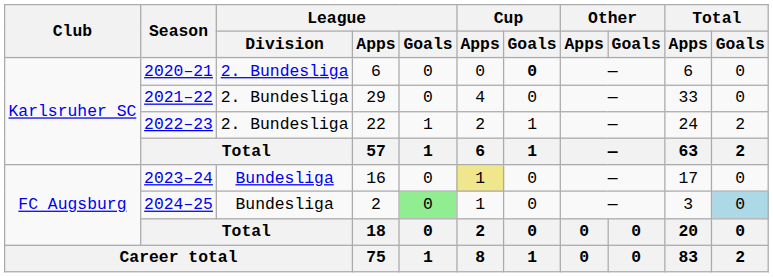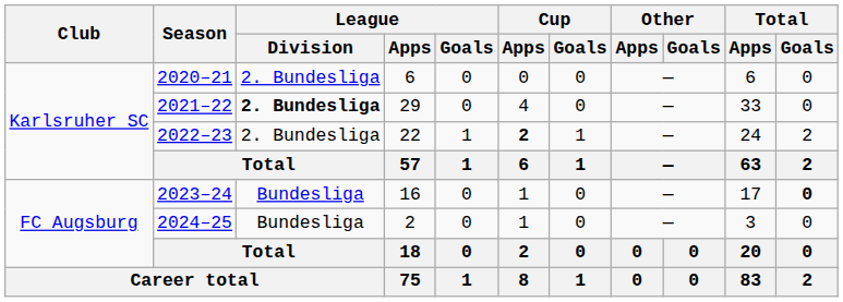2020–21 | Cup / Goals: bold -> normal
2021–22 | League / Division: normal -> bold
2022–23 | Cup / Apps: normal -> bold
2023–24 | Cup / Apps: khaki background -> no background
2023–24 | Total / Goals: normal -> bold
2024–25 | League / Goals: lightgreen background -> no background
2024–25 | Total / Goals: lightblue background -> no background
